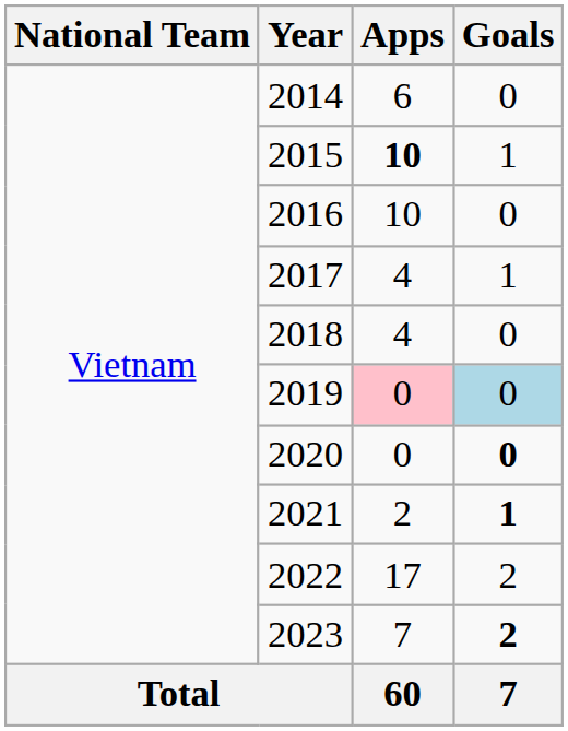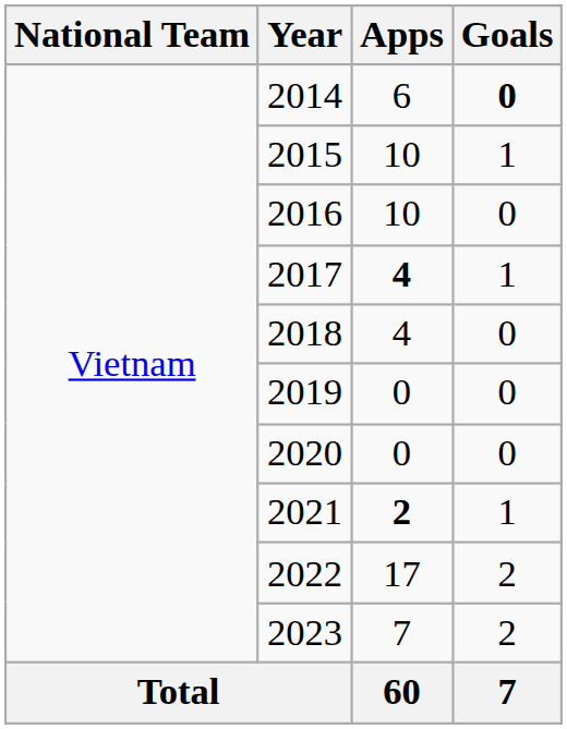2014 | Goals: normal -> bold
2015 | Apps: bold -> normal
2017 | Apps: normal -> bold
2019 | Apps: pink background -> no background
2019 | Goals: lightblue background -> no background
2020 | Goals: bold -> normal
2021 | Apps: normal -> bold
2021 | Goals: bold -> normal
2023 | Goals: bold -> normal
